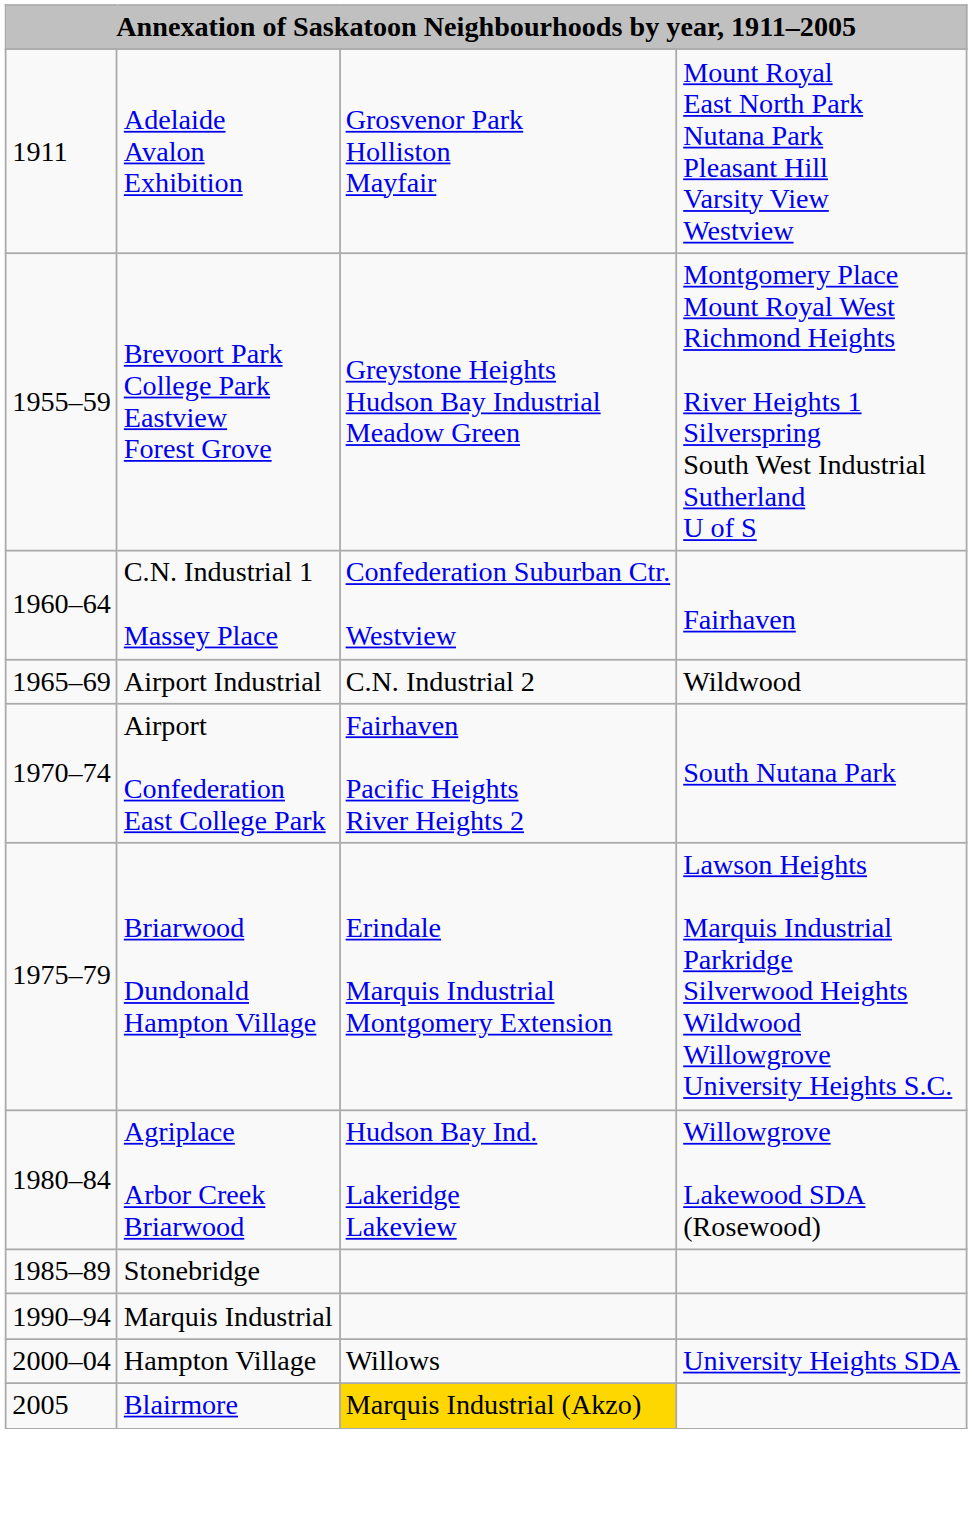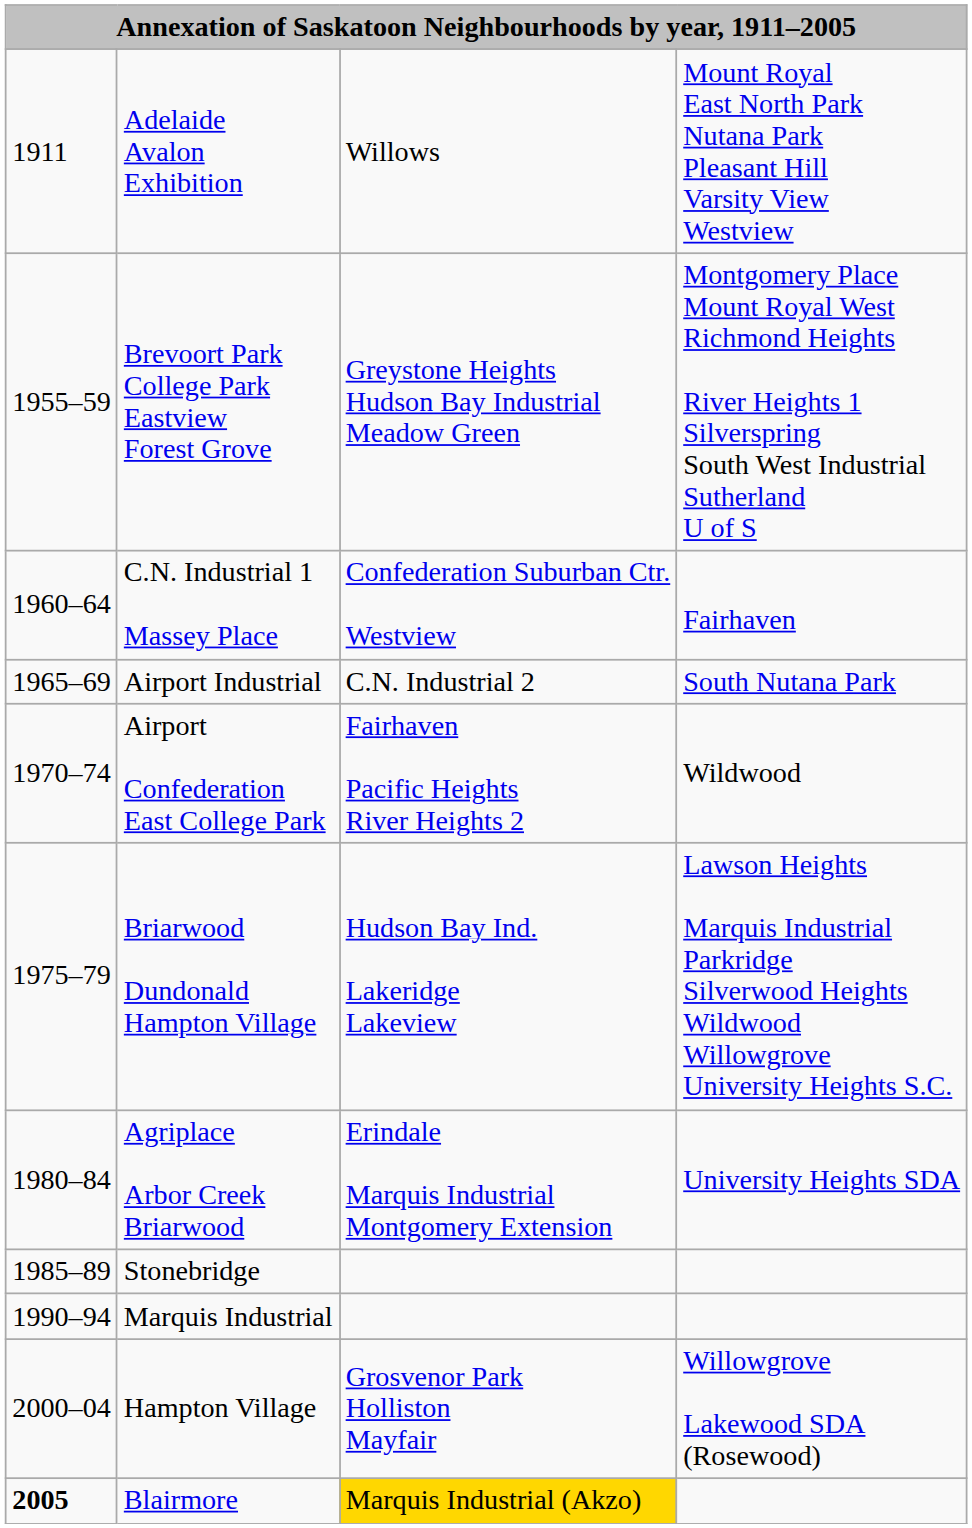Adelaide Avalon Exhibition | column 3: Grosvenor Park Holliston Mayfair -> Willows
Airport Industrial | column 4: Wildwood -> South Nutana Park
Airport Confederation East College Park | column 4: South Nutana Park -> Wildwood
Briarwood Dundonald Hampton Village | column 3: Erindale Marquis Industrial Montgomery Extension -> Hudson Bay Ind. Lakeridge Lakeview
Agriplace Arbor Creek Briarwood | column 3: Hudson Bay Ind. Lakeridge Lakeview -> Erindale Marquis Industrial Montgomery Extension
Agriplace Arbor Creek Briarwood | column 4: Willowgrove Lakewood SDA (Rosewood) -> University Heights SDA
Hampton Village | column 3: Willows -> Grosvenor Park Holliston Mayfair
Hampton Village | column 4: University Heights SDA -> Willowgrove Lakewood SDA (Rosewood)
Blairmore | column 1: normal -> bold
